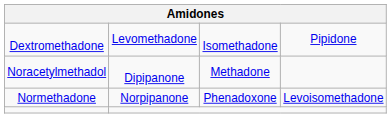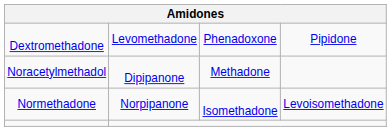Dextromethadone | column 3: Isomethadone -> Phenadoxone
Normethadone | column 3: Phenadoxone -> Isomethadone
